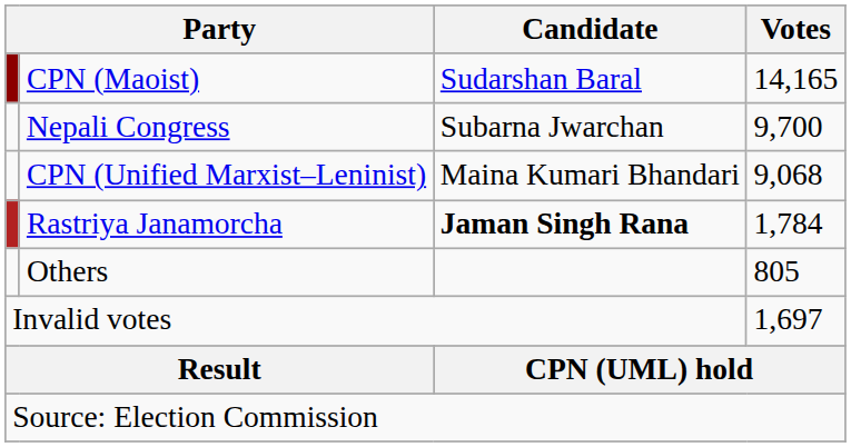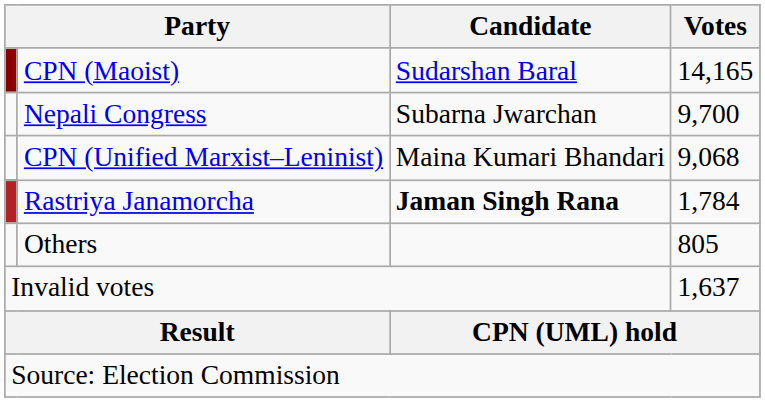Invalid votes | Votes: 1,697 -> 1,637
